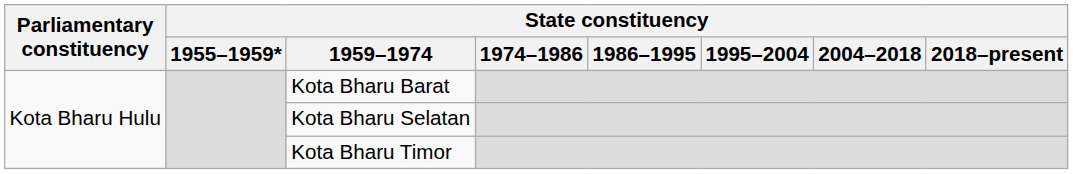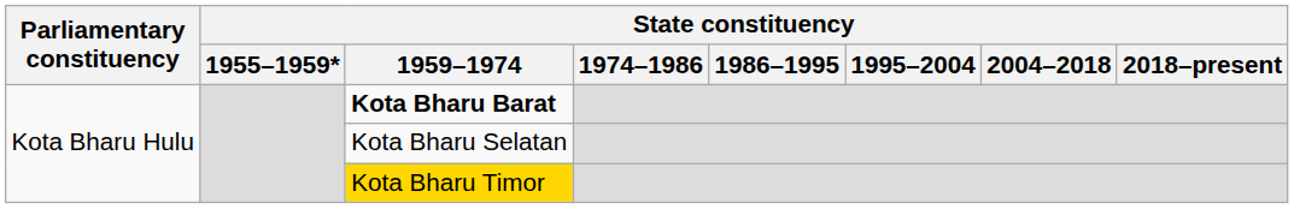Kota Bharu Barat | State constituency / 1959–1974: normal -> bold
Kota Bharu Timor | State constituency / 1959–1974: no background -> gold background
